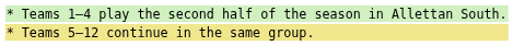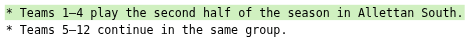row 2 | column 1: khaki background -> no background
